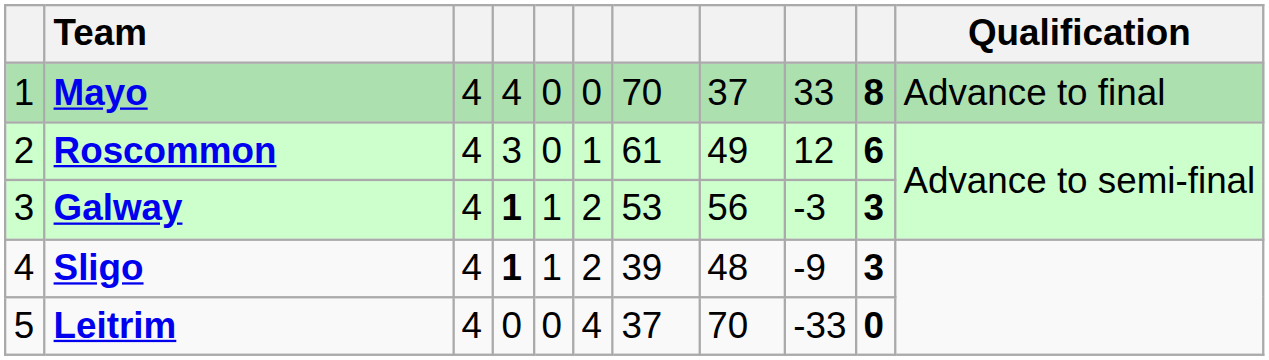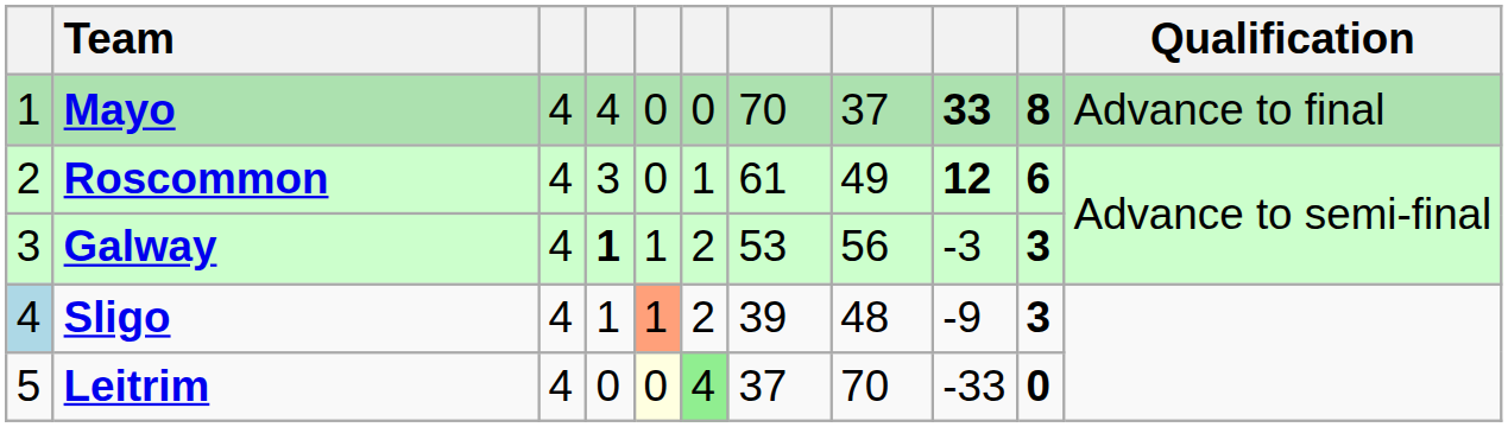Mayo | column 9: normal -> bold
Roscommon | column 9: normal -> bold
Sligo | column 1: no background -> lightblue background
Sligo | column 4: bold -> normal
Sligo | column 5: no background -> lightsalmon background
Leitrim | column 5: no background -> lightyellow background
Leitrim | column 6: no background -> lightgreen background
